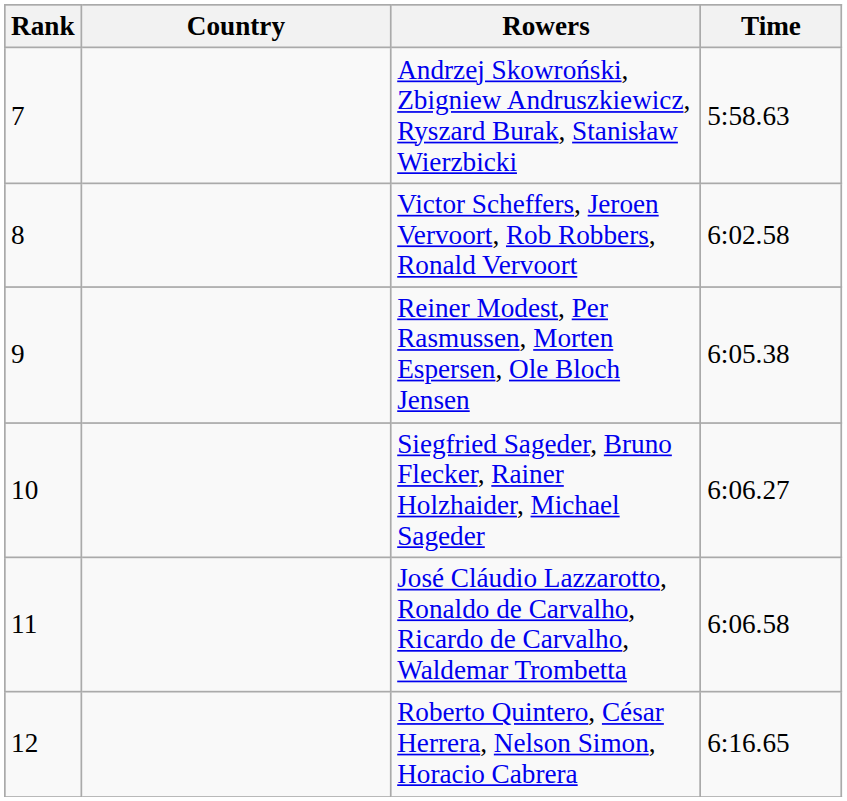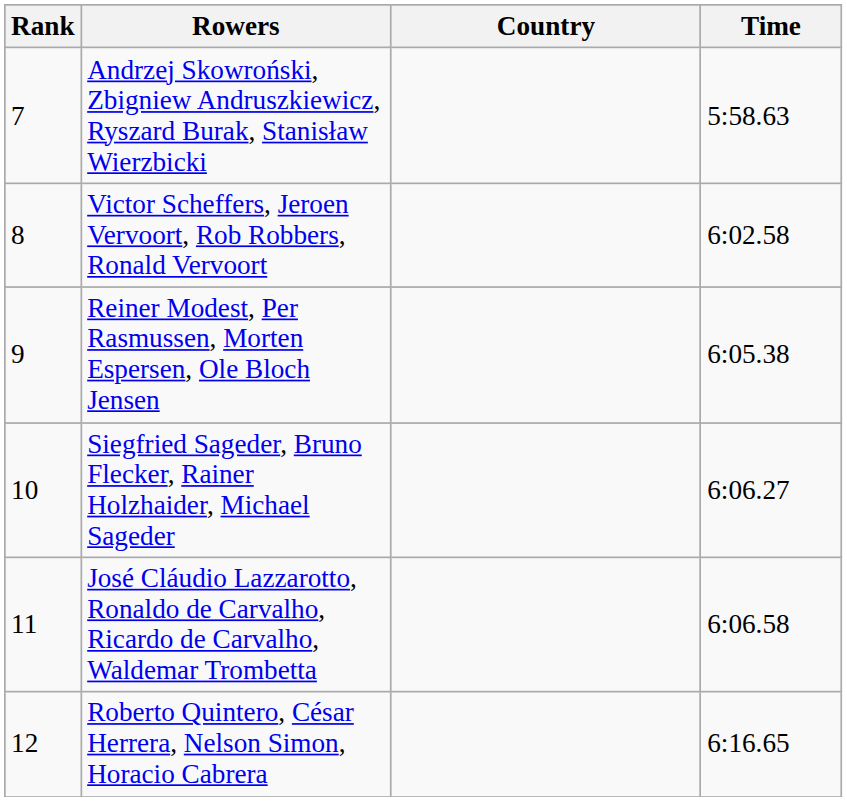columns swapped: Rowers <-> Country
